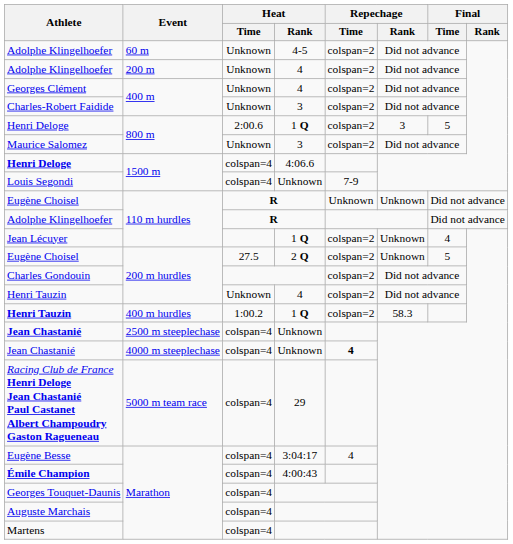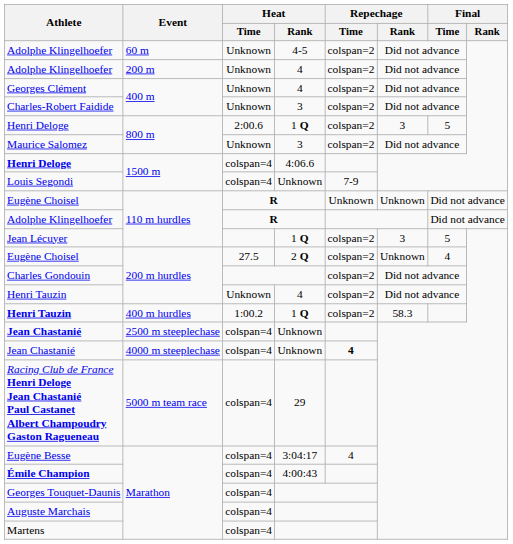Jean Lécuyer | Repechage / Rank: Unknown -> 3
Jean Lécuyer | Final / Time: 4 -> 5
Eugène Choisel / 200 m hurdles | Final / Time: 5 -> 4
